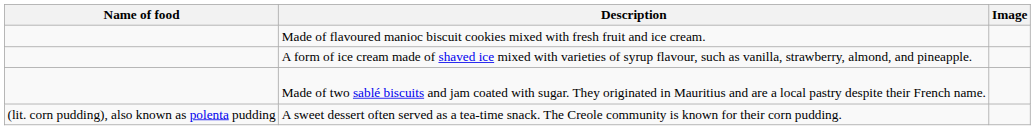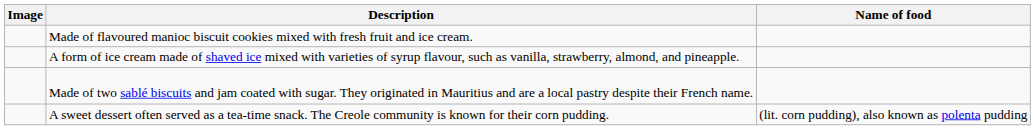columns swapped: Name of food <-> Image
